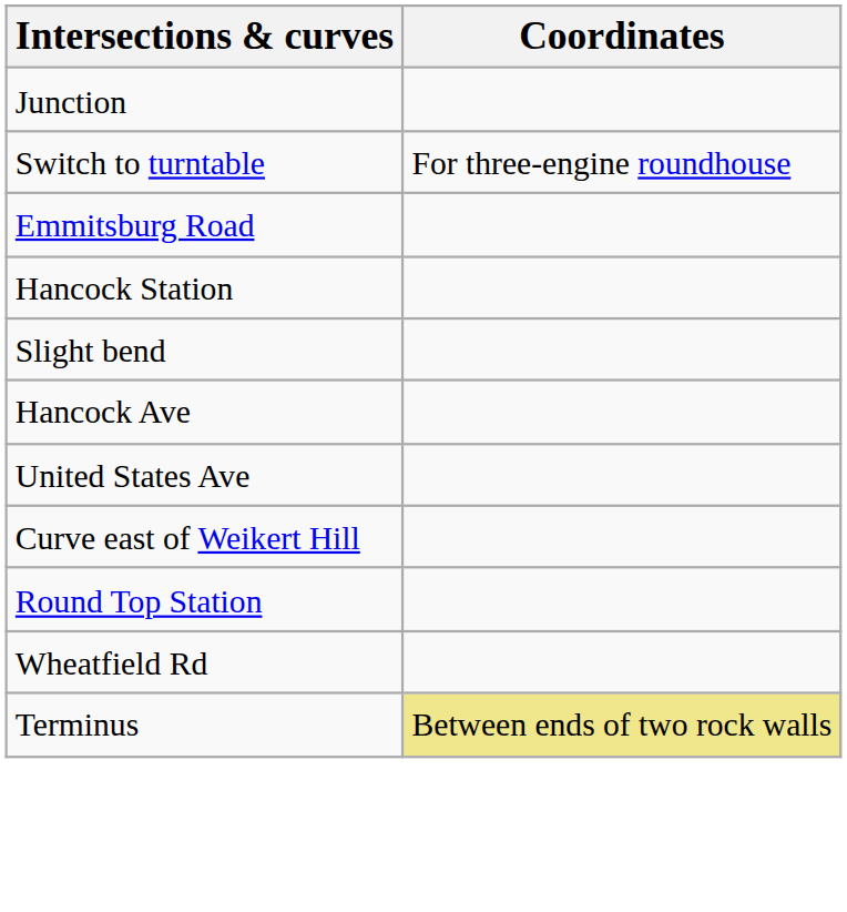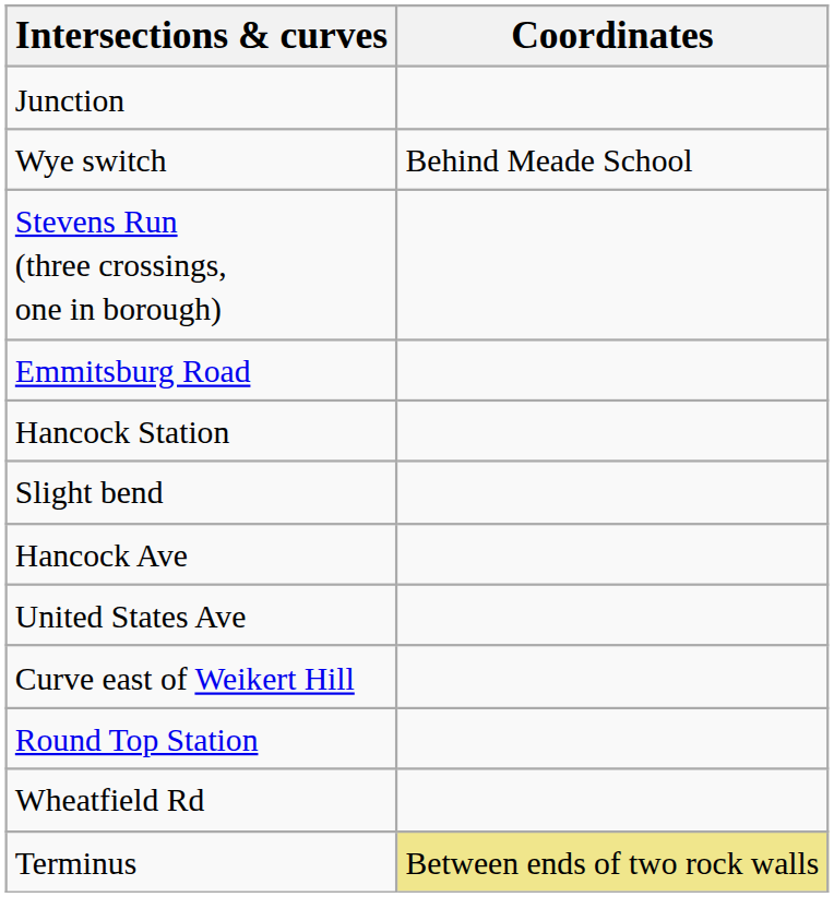- row: Switch to turntable | For three-engine roundhouse
+ row: Wye switch | Behind Meade School
+ row: Stevens Run (three crossings, one in borough)
